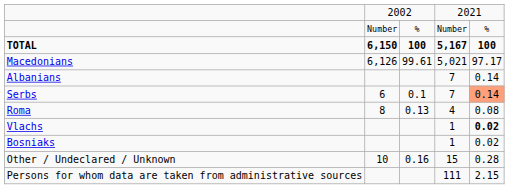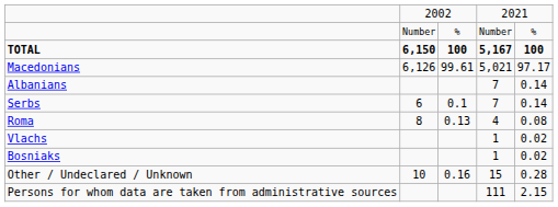Serbs | column 5: lightsalmon background -> no background
Vlachs | column 5: bold -> normal
